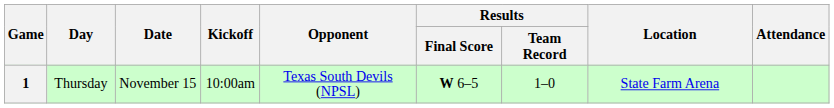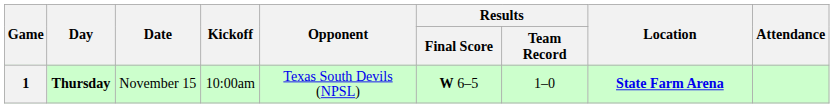1 | Day: normal -> bold
1 | Location: normal -> bold
